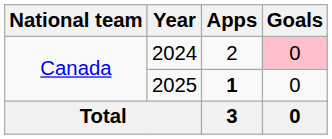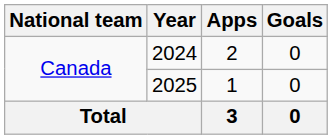2024 | Goals: pink background -> no background
2025 | Apps: bold -> normal
